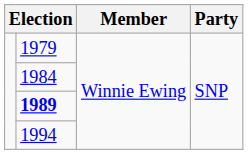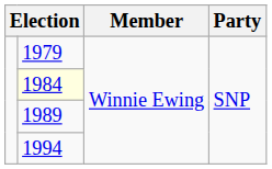1984 | column 2: no background -> lightyellow background
1989 | column 2: bold -> normal
